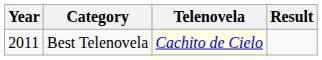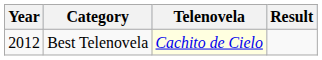Best Telenovela | Year: 2011 -> 2012
